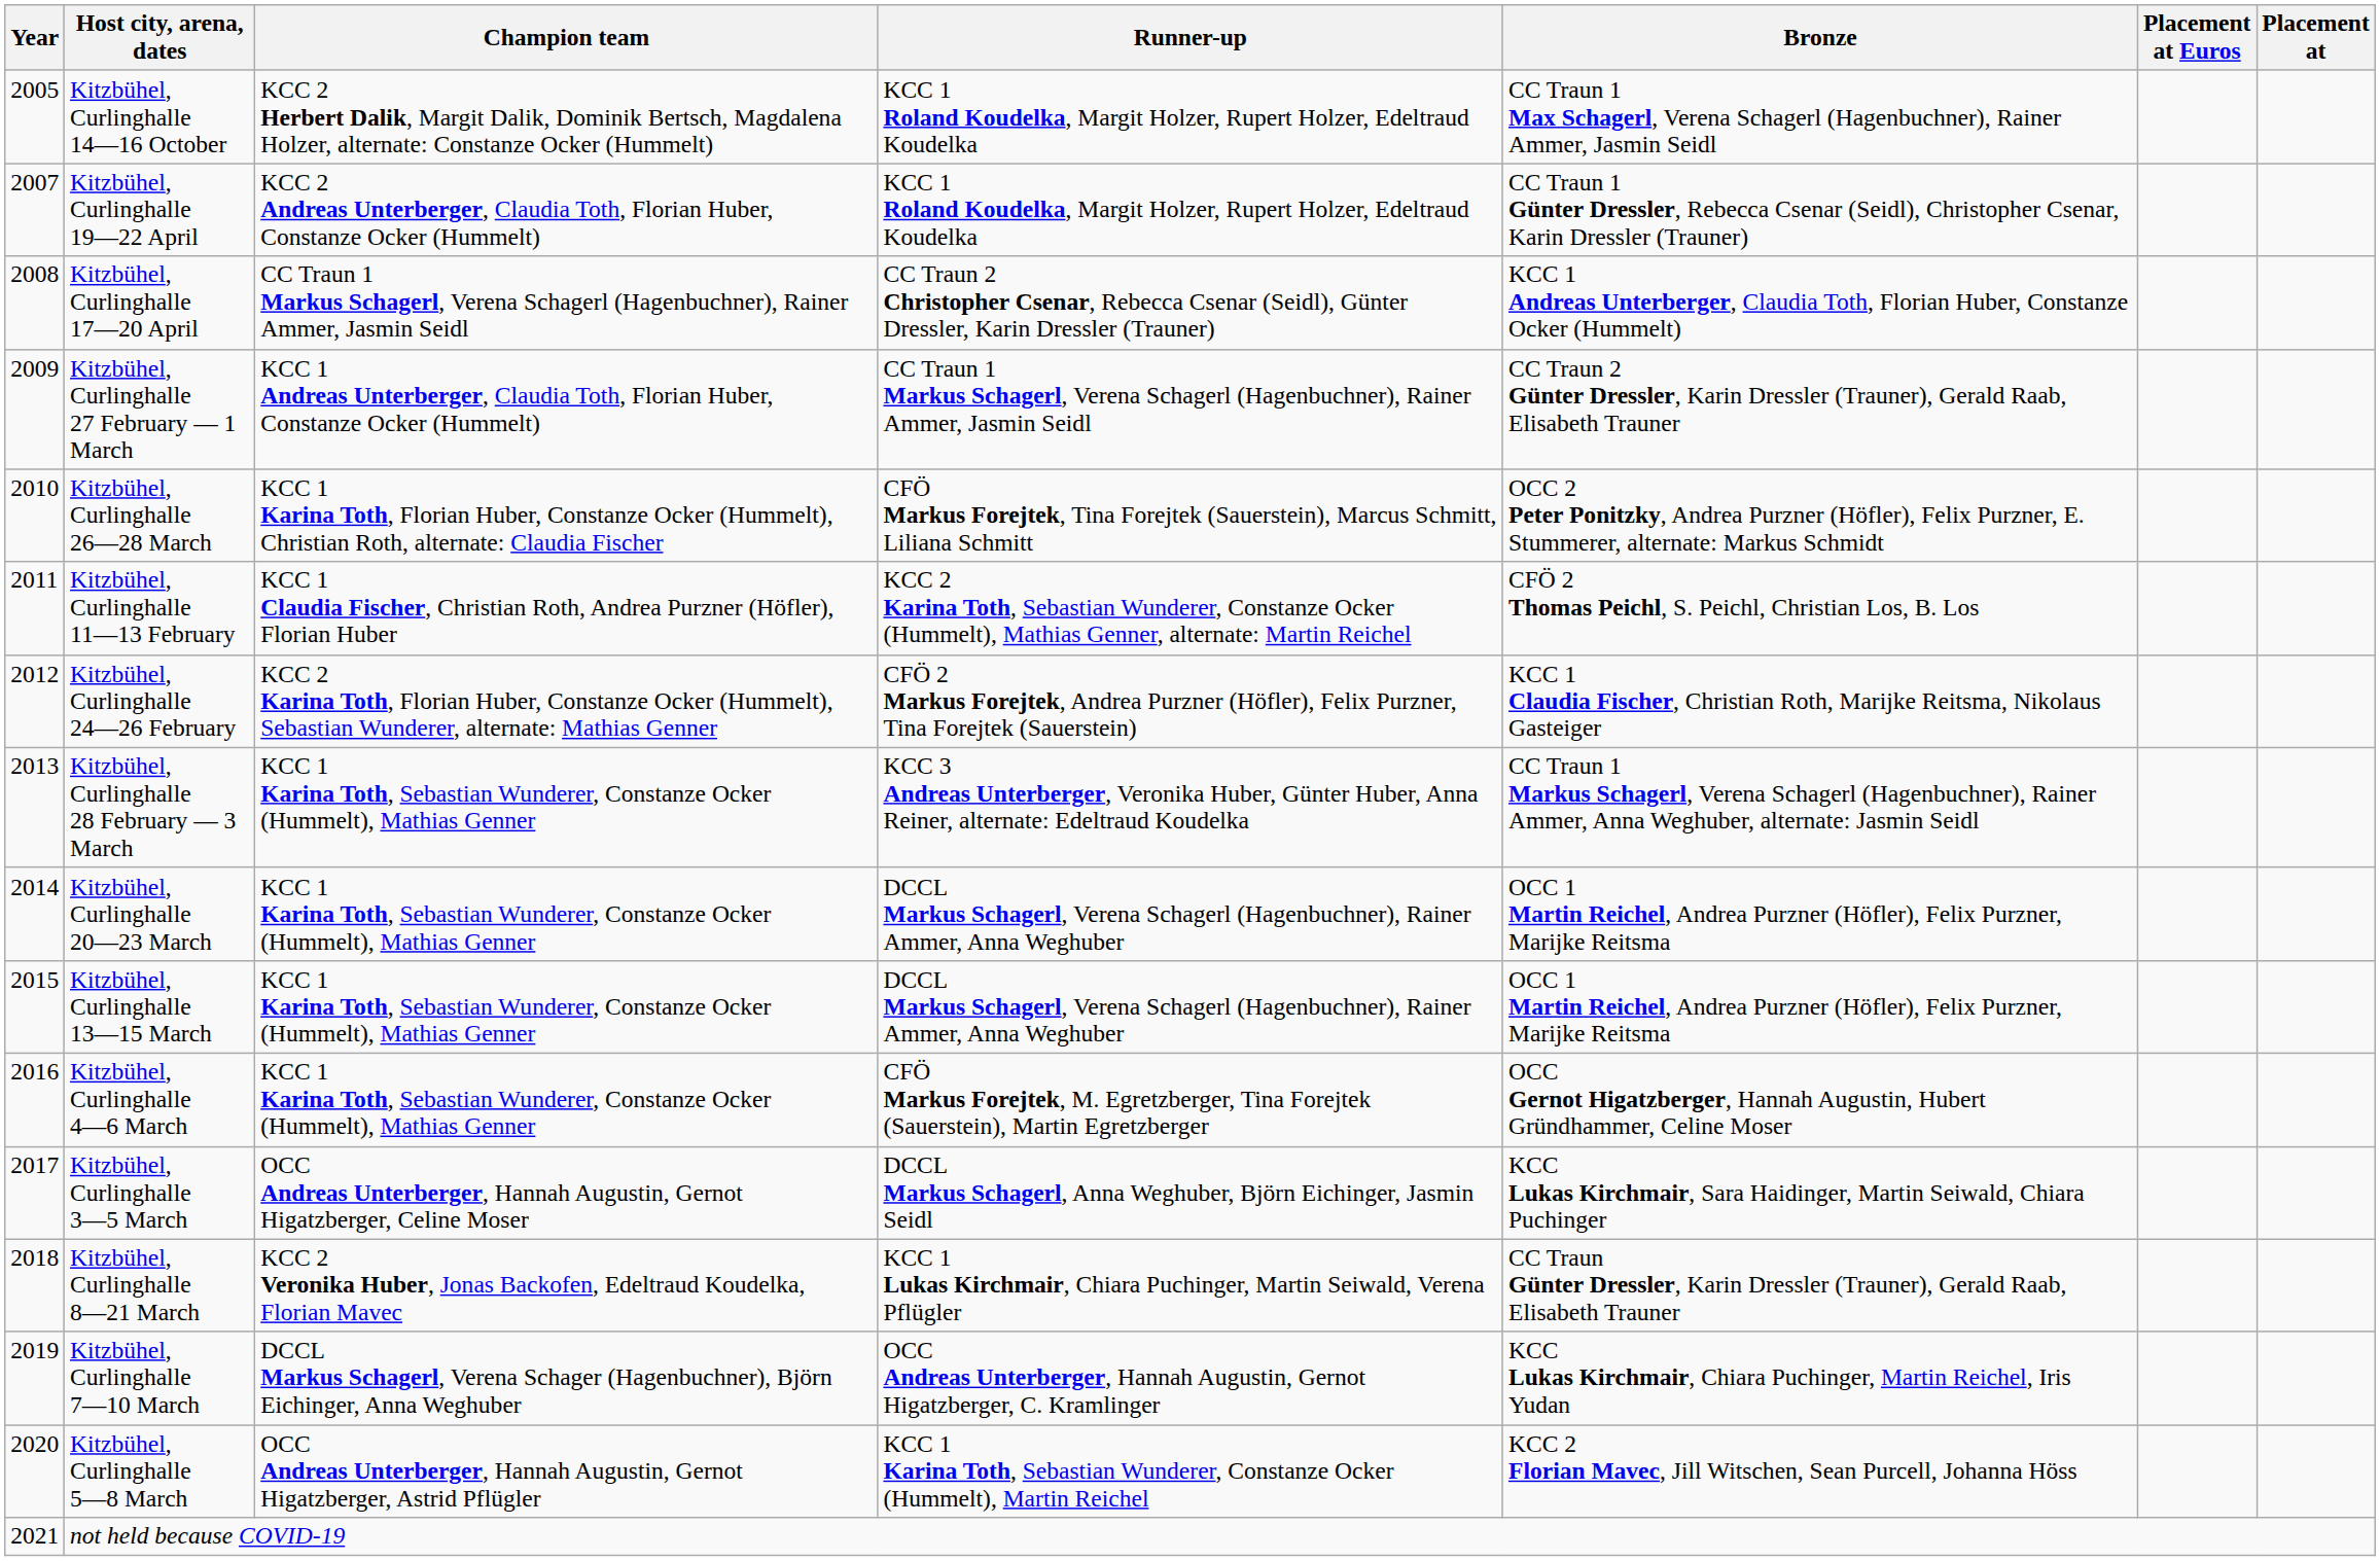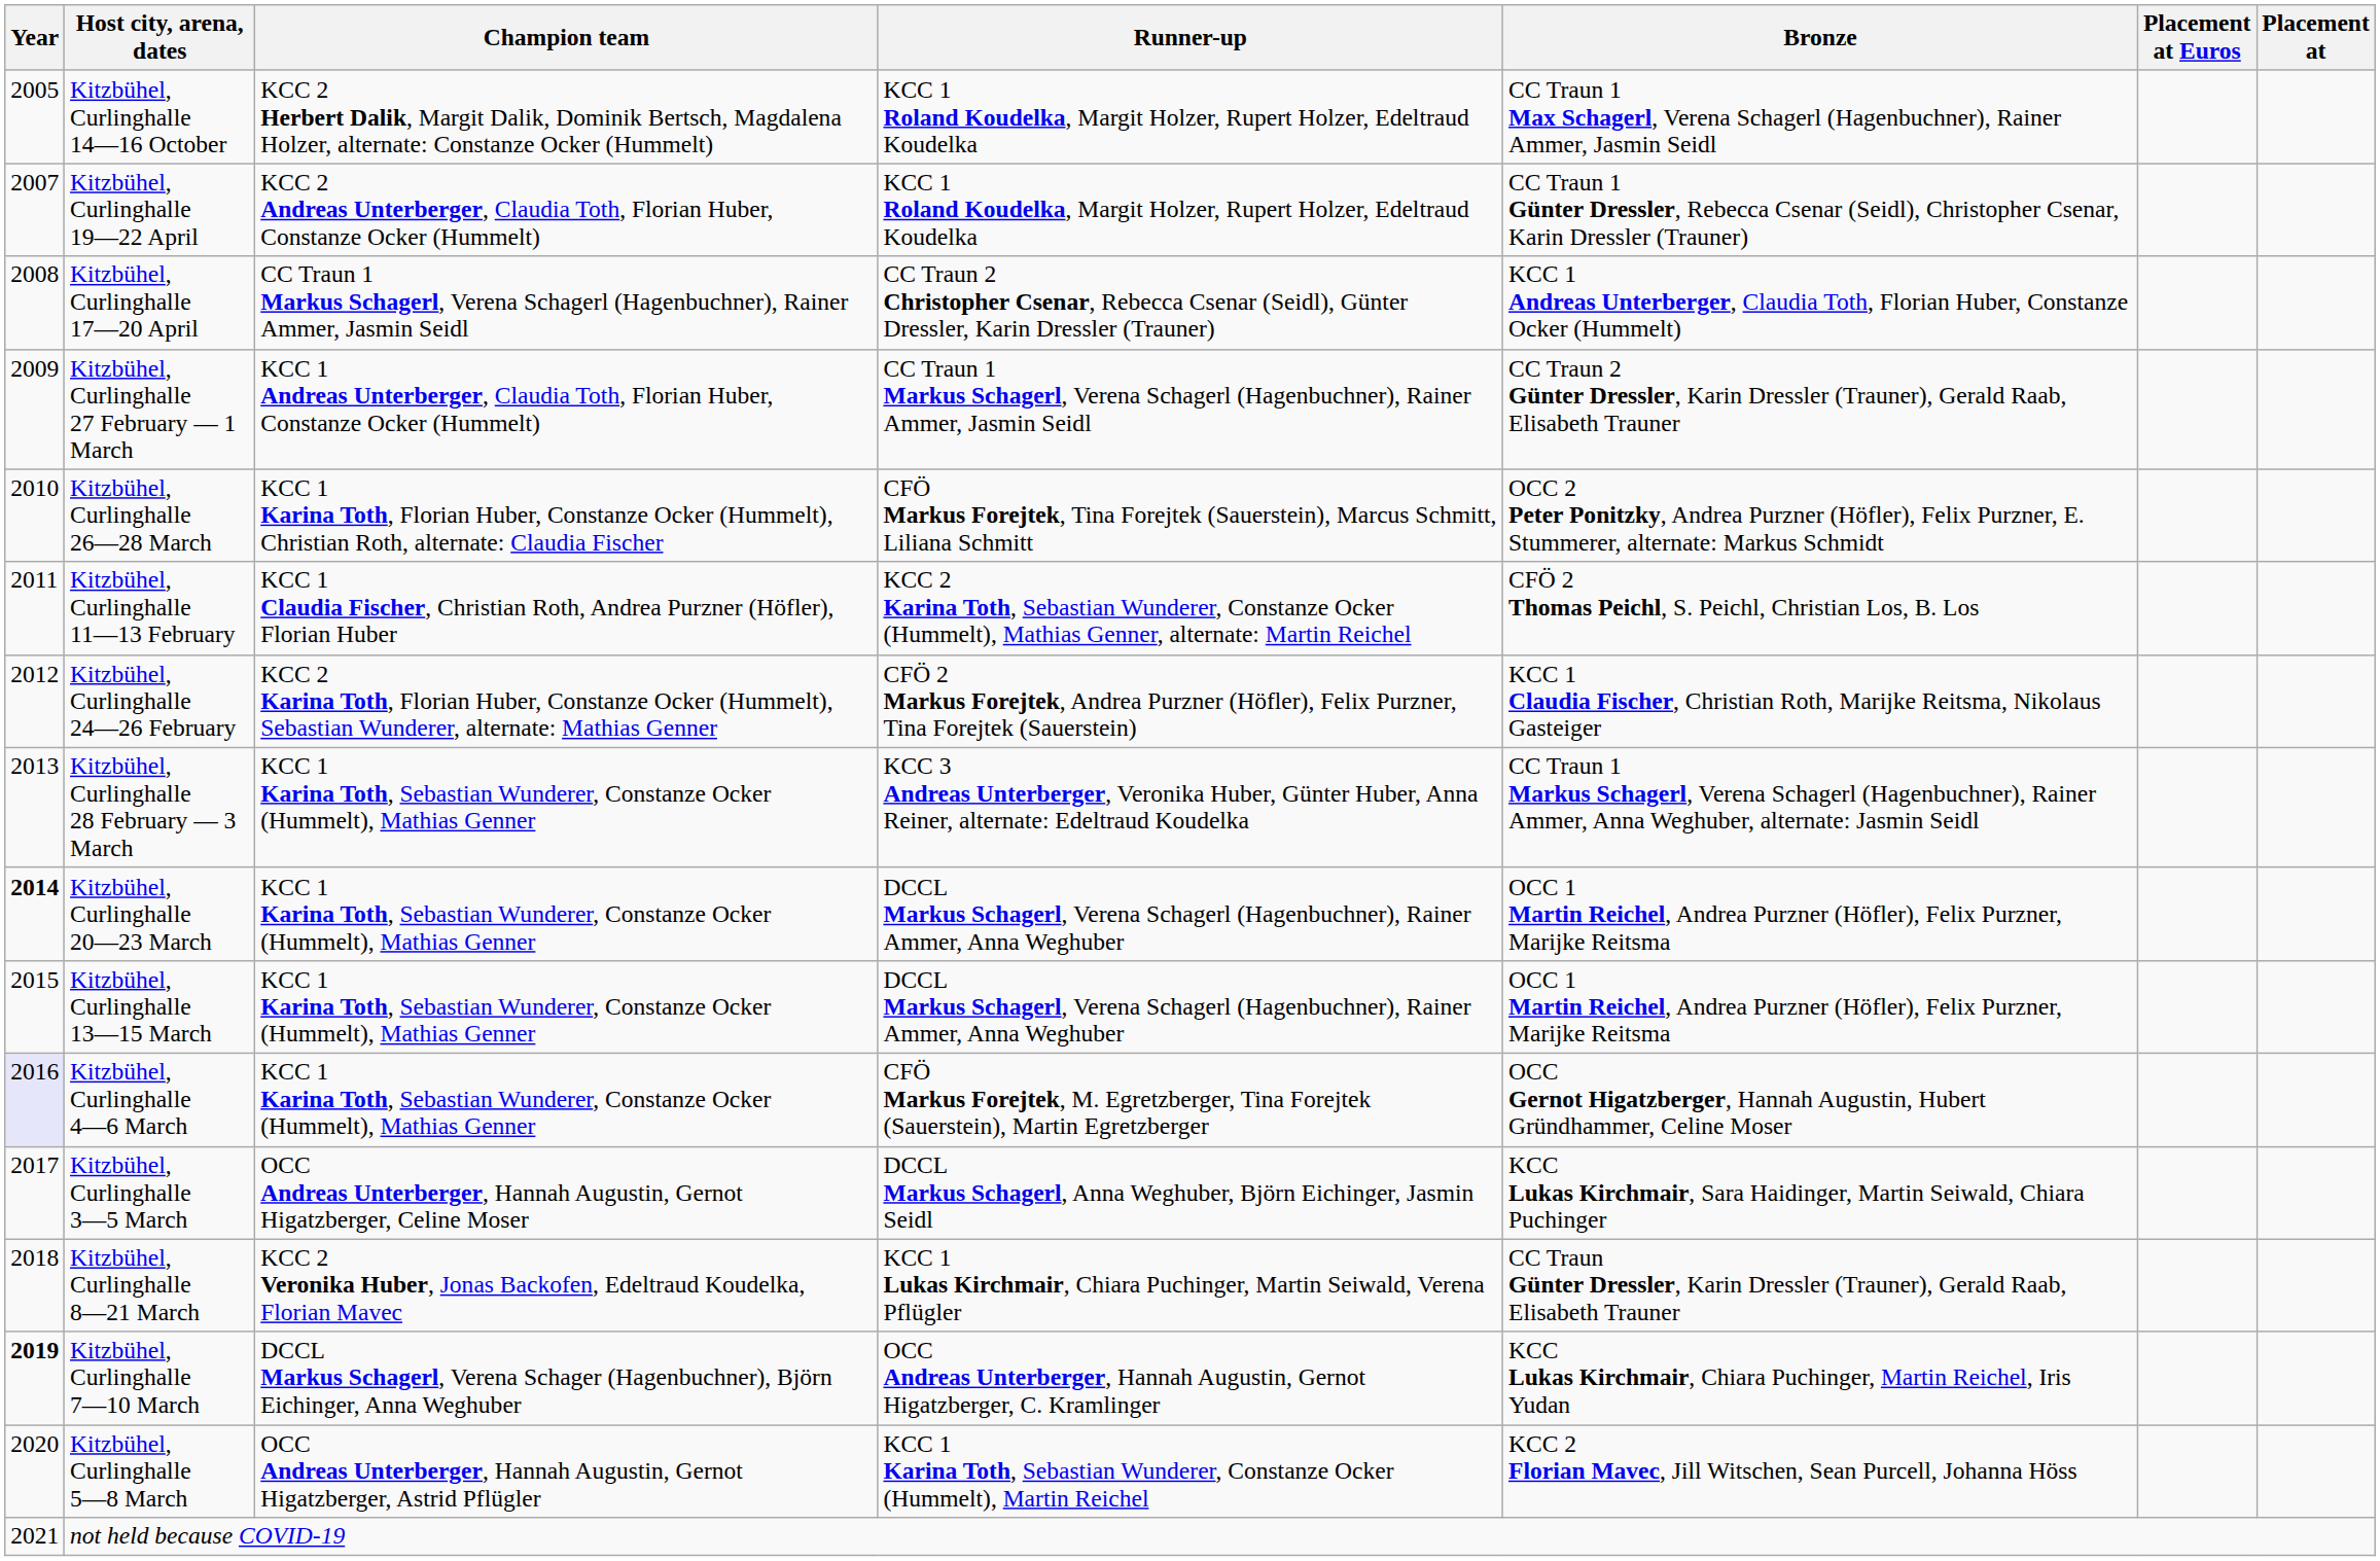Kitzbühel, Curlinghalle 20—23 March | Year: normal -> bold
Kitzbühel, Curlinghalle 4—6 March | Year: no background -> lavender background
Kitzbühel, Curlinghalle 7—10 March | Year: normal -> bold
